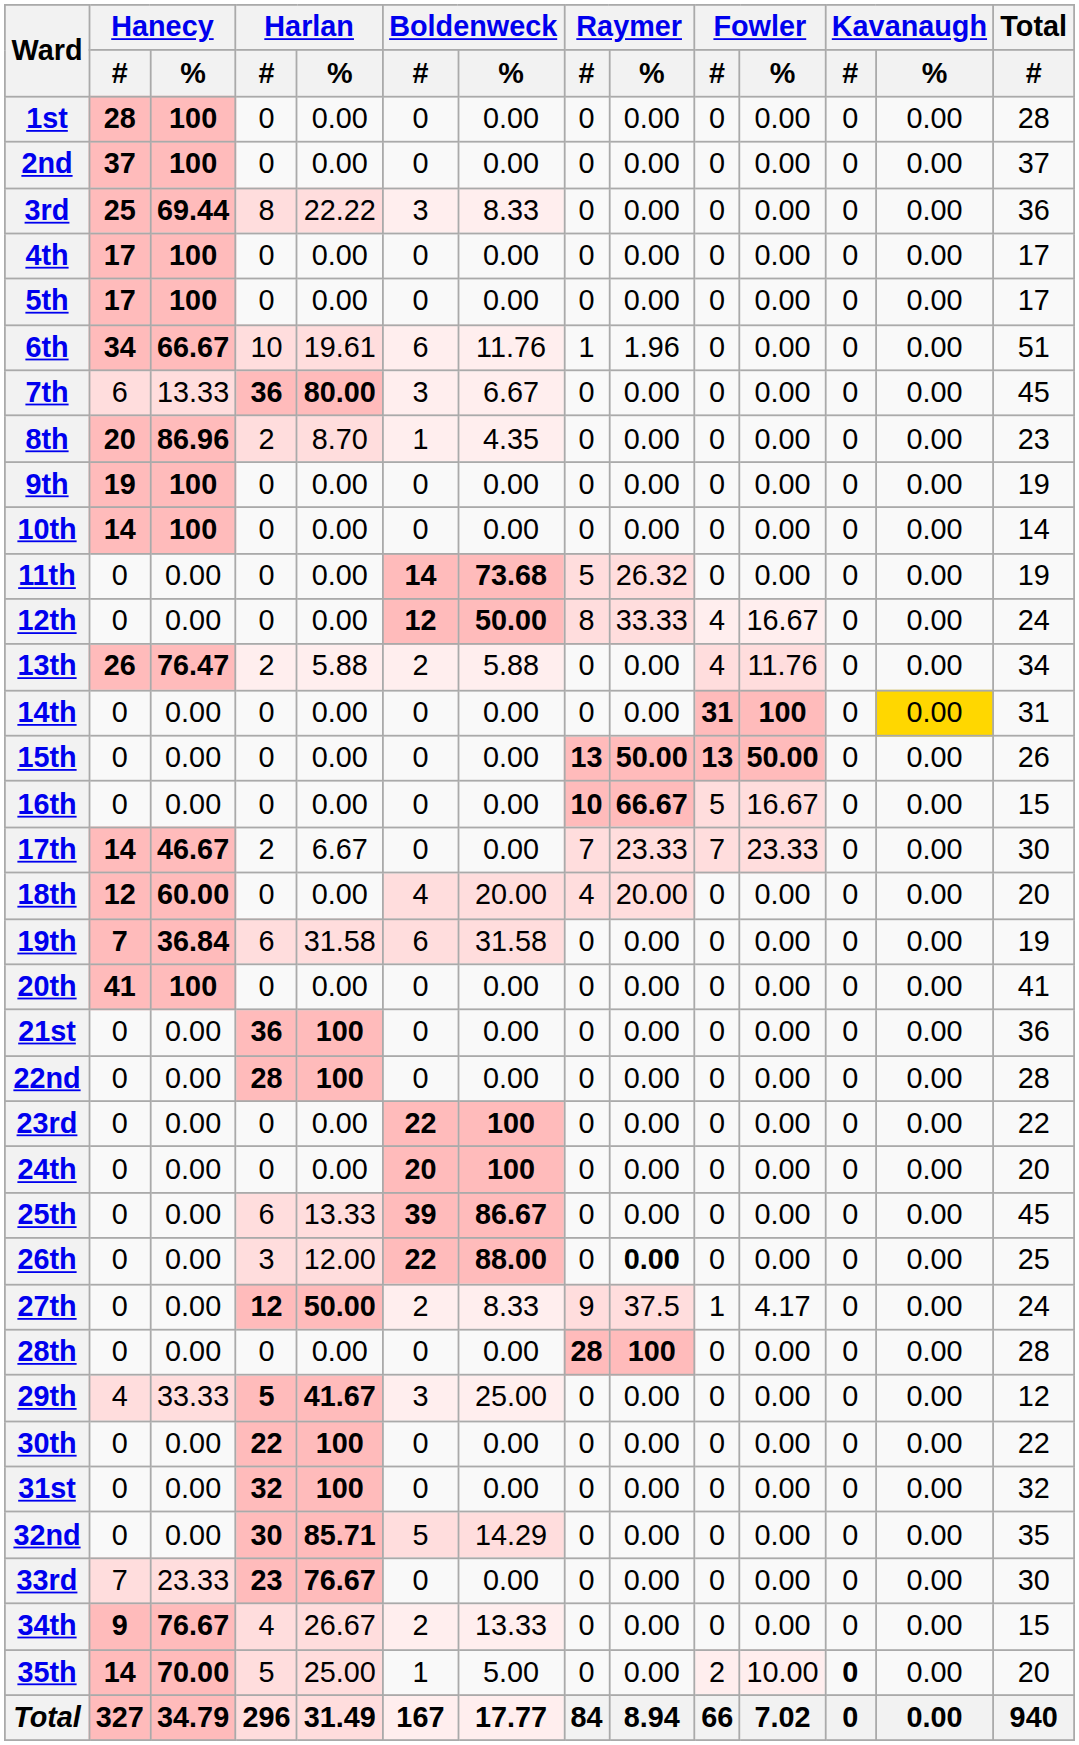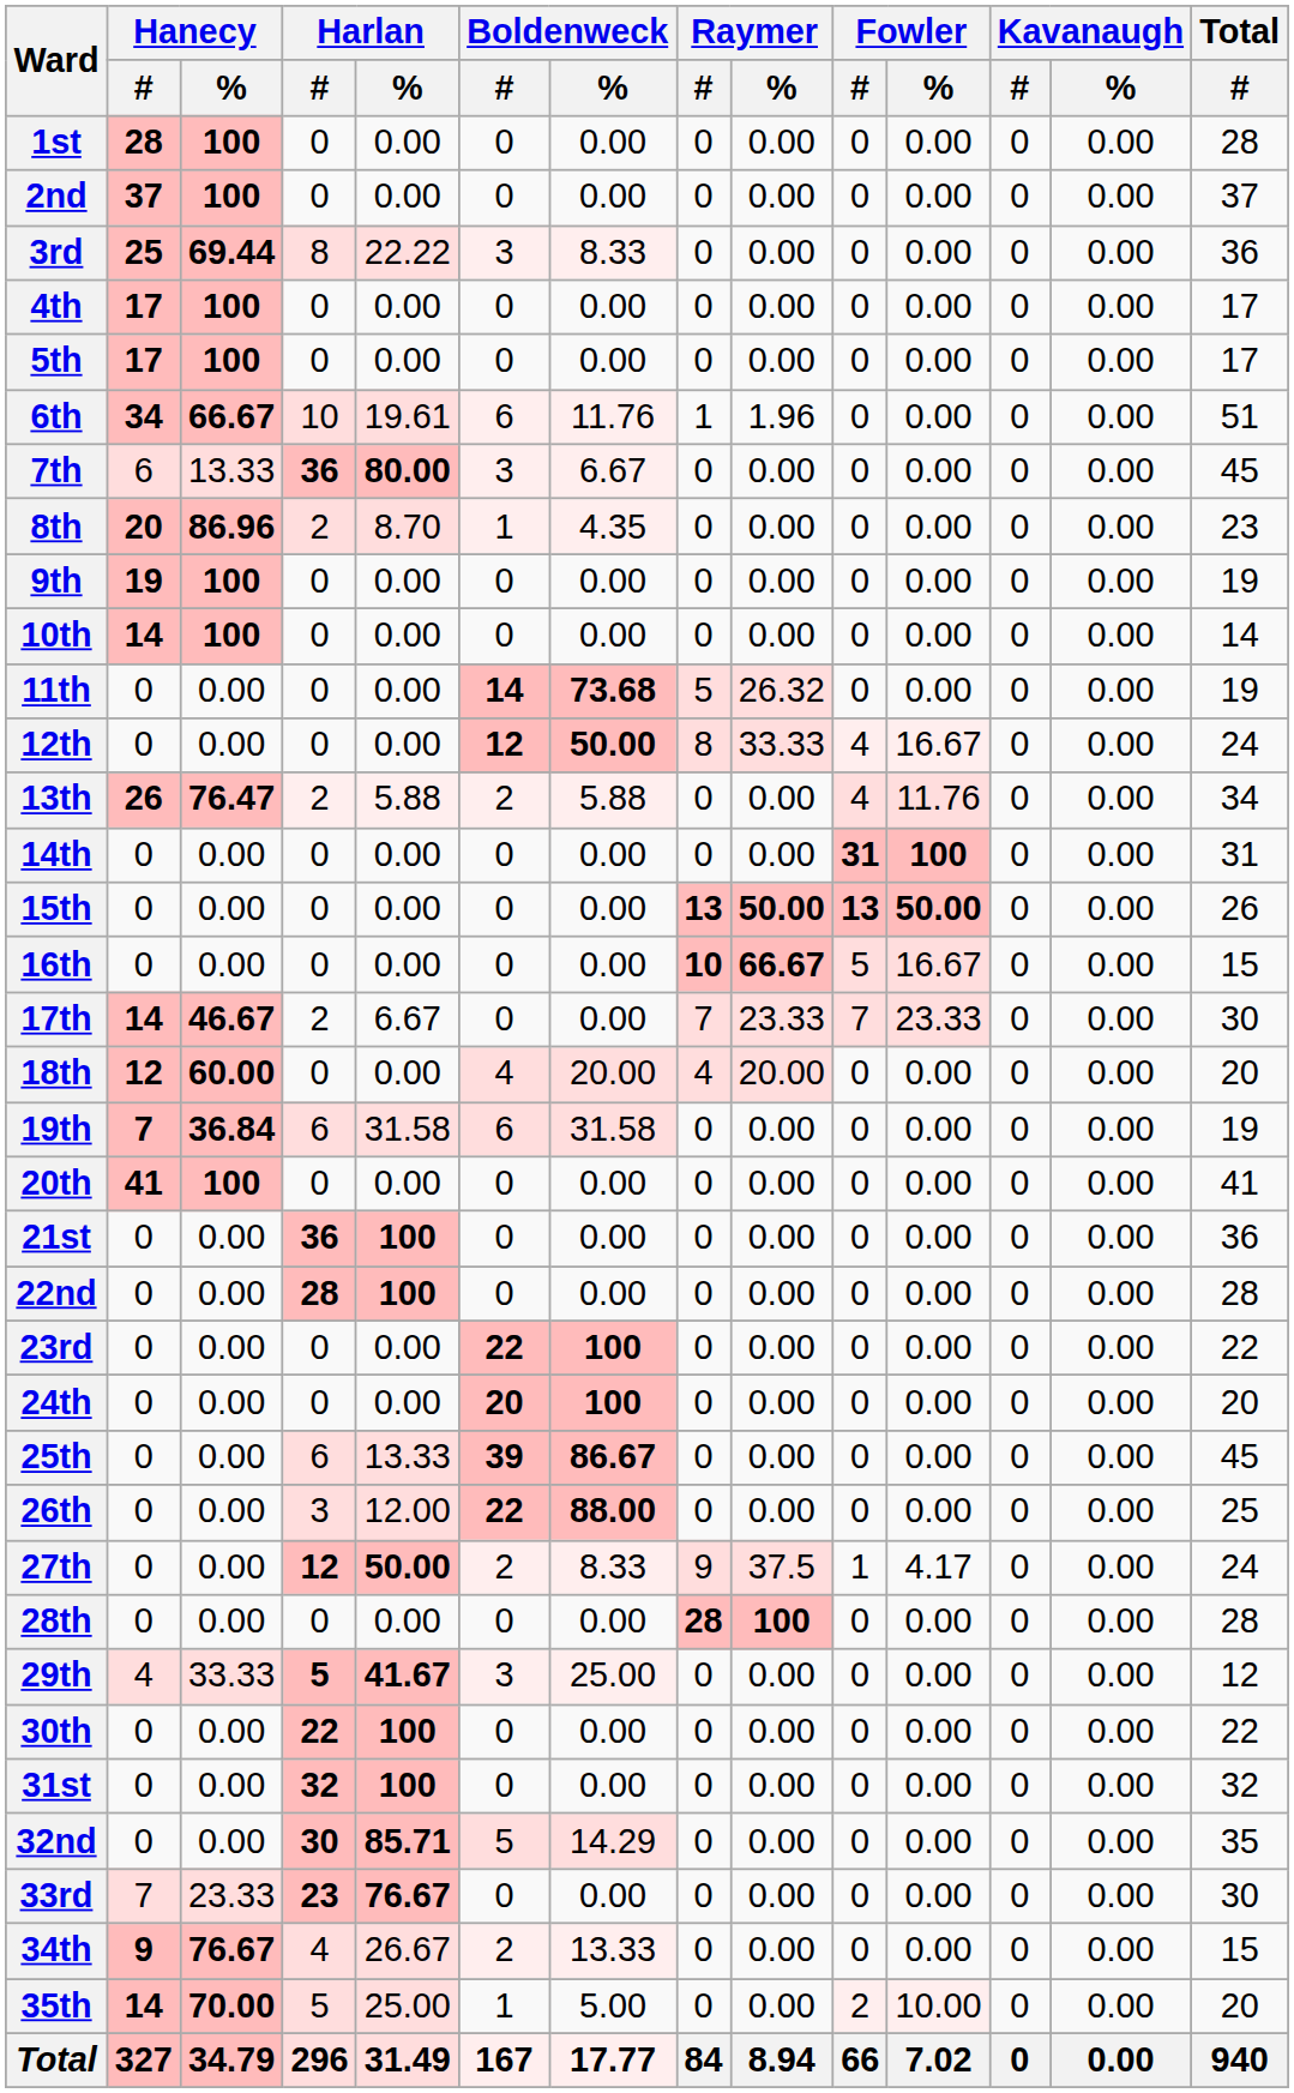14th | Kavanaugh / %: gold background -> no background
26th | Raymer / %: bold -> normal
35th | Kavanaugh / #: bold -> normal
